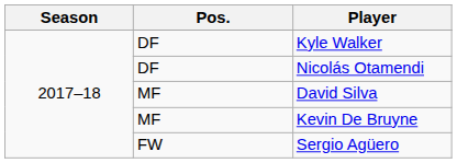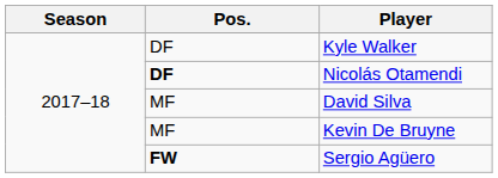Nicolás Otamendi | Pos.: normal -> bold
Sergio Agüero | Pos.: normal -> bold
